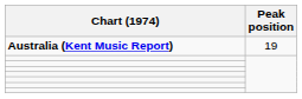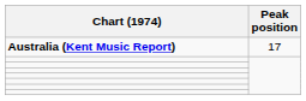row 2 | Peak position: 19 -> 17
